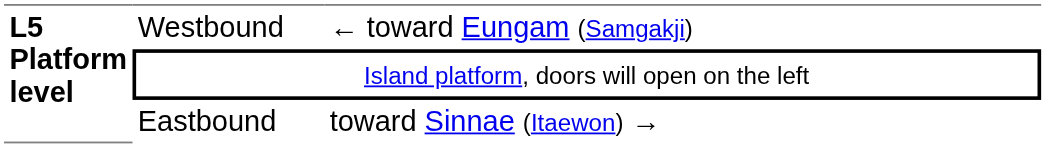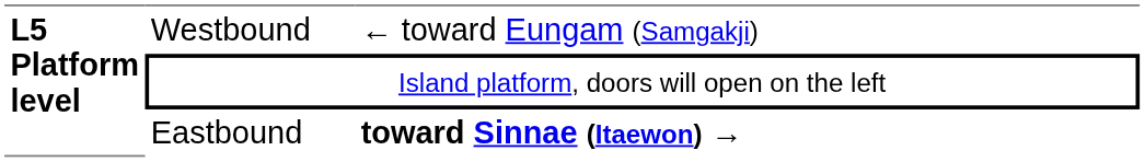Eastbound | column 3: normal -> bold
